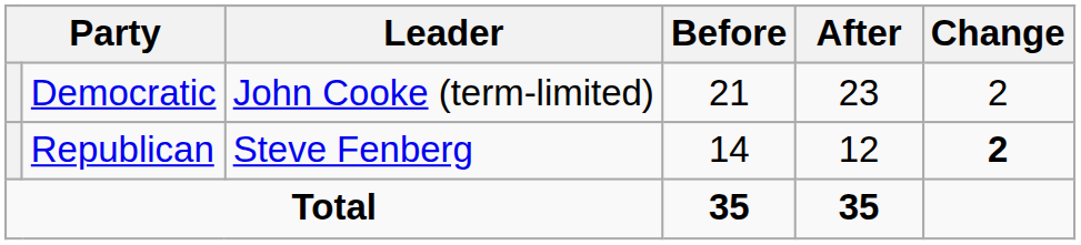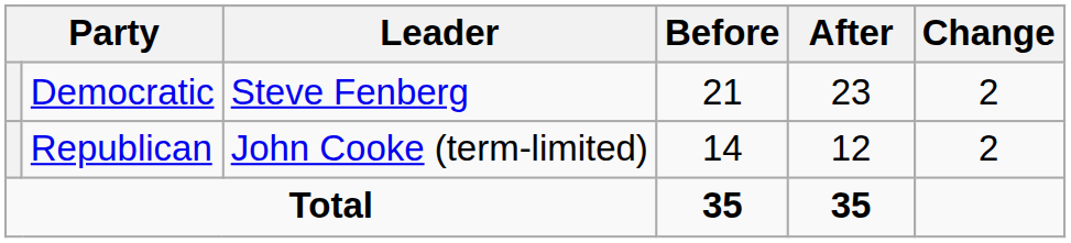Democratic | Leader: John Cooke (term-limited) -> Steve Fenberg
Republican | Leader: Steve Fenberg -> John Cooke (term-limited)
Republican | Change: bold -> normal
